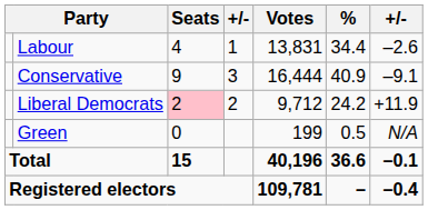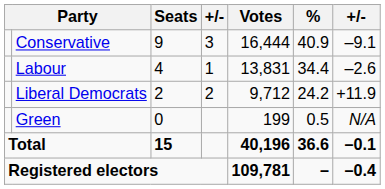rows swapped: Conservative <-> Labour
Liberal Democrats | Seats: pink background -> no background
